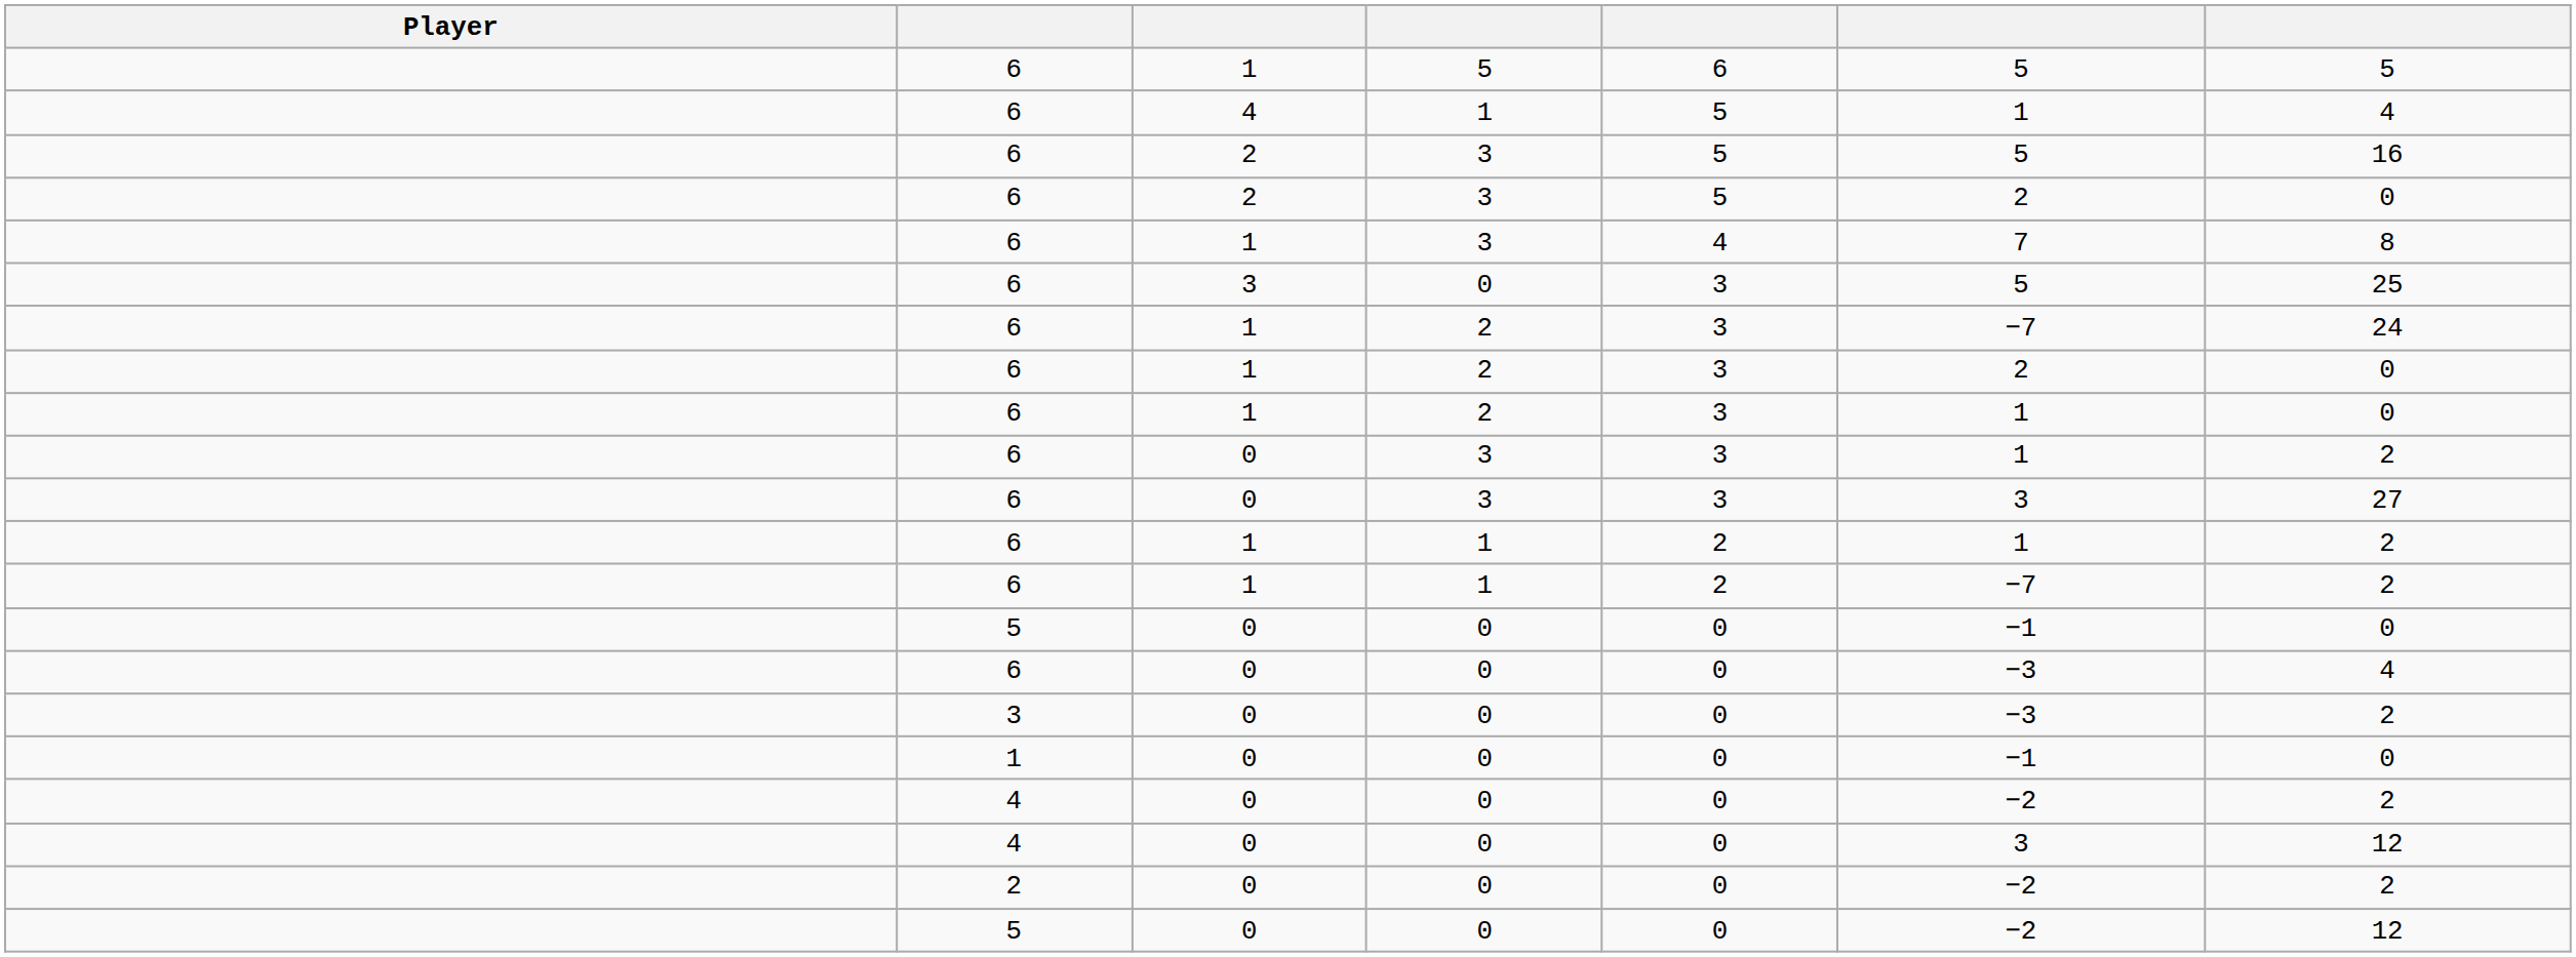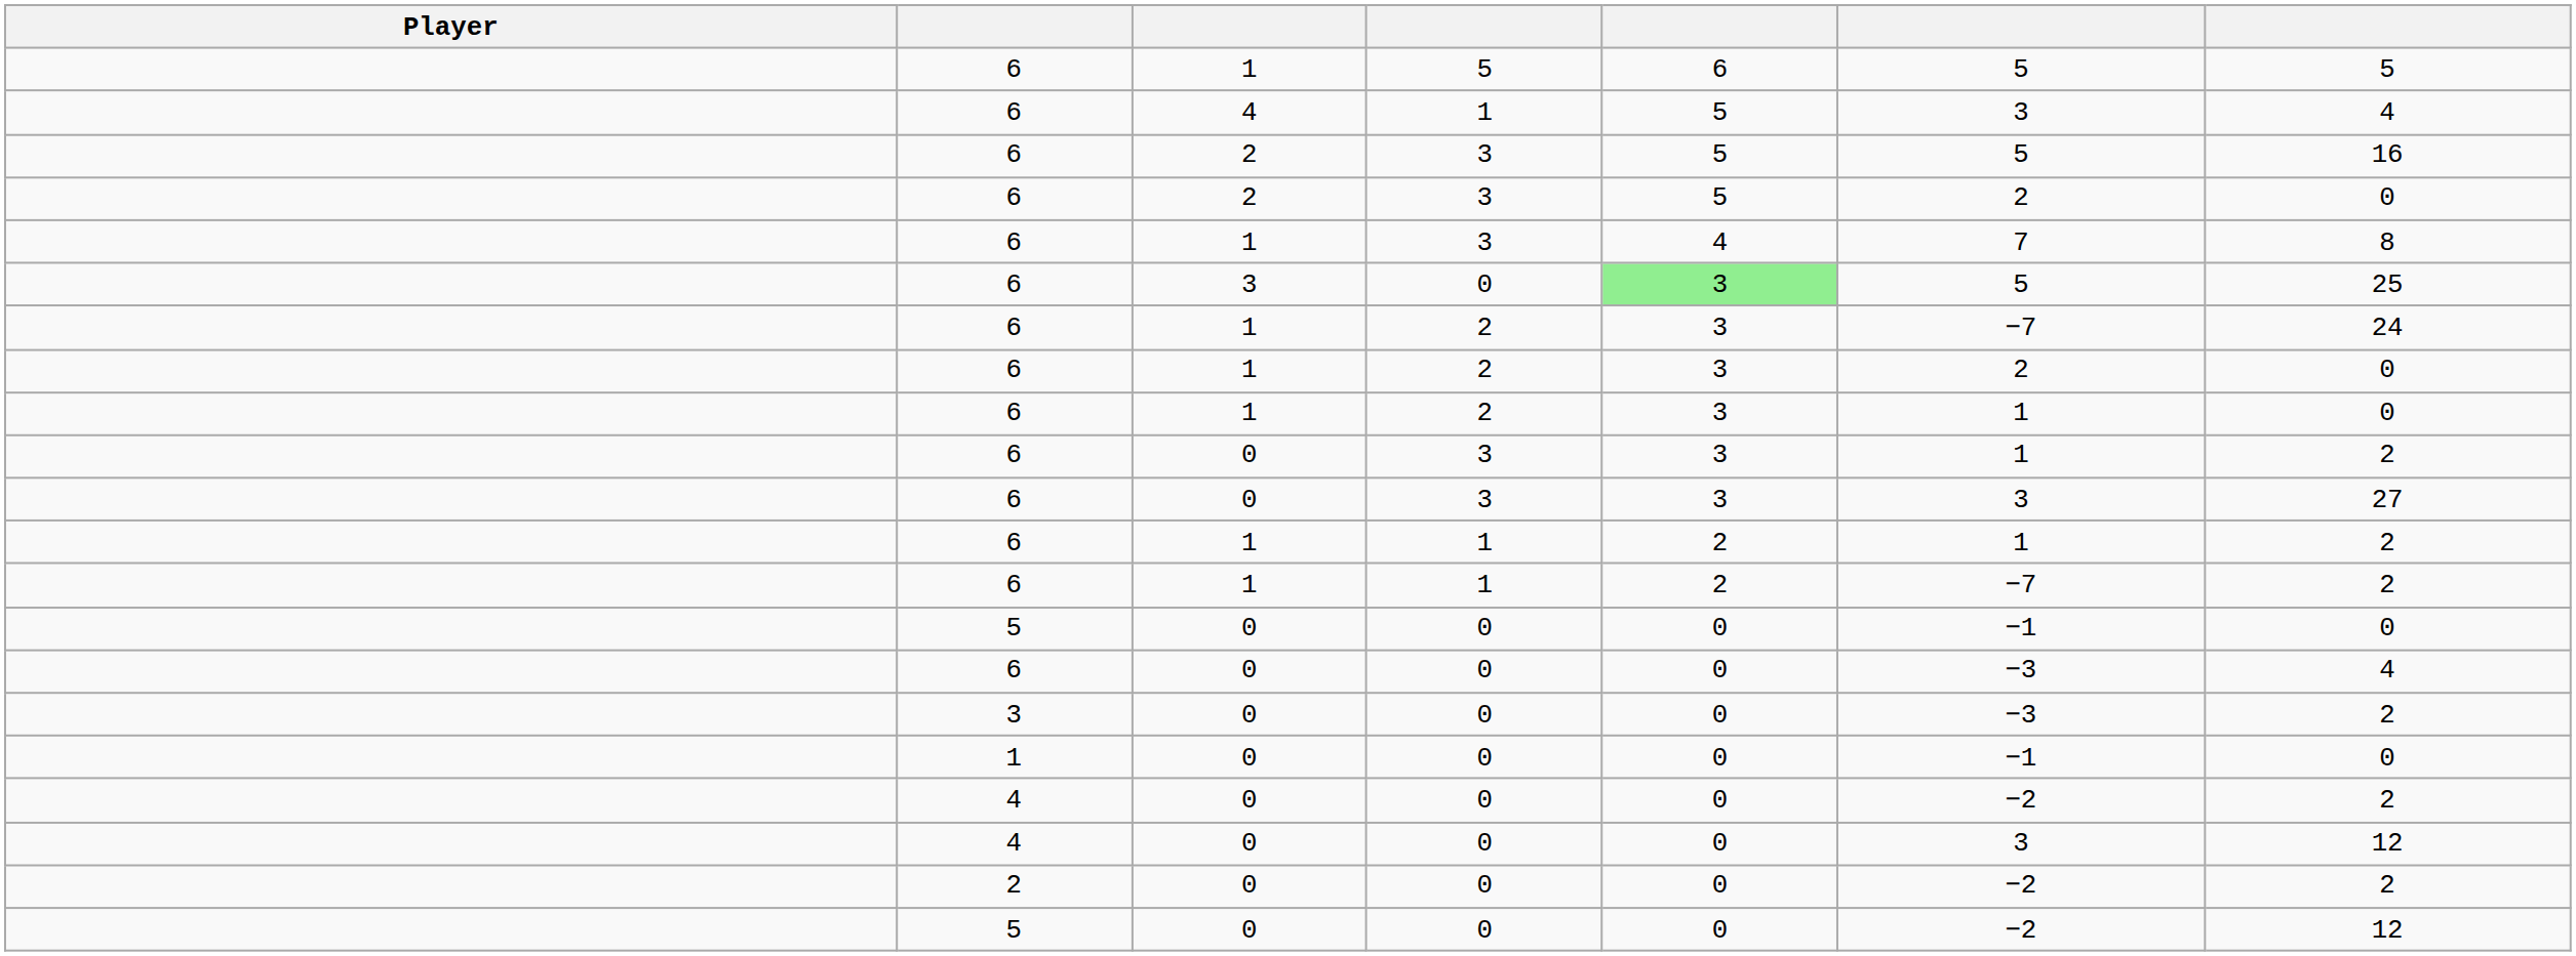row 3 | column 6: 1 -> 3
row 7 | column 5: no background -> lightgreen background
